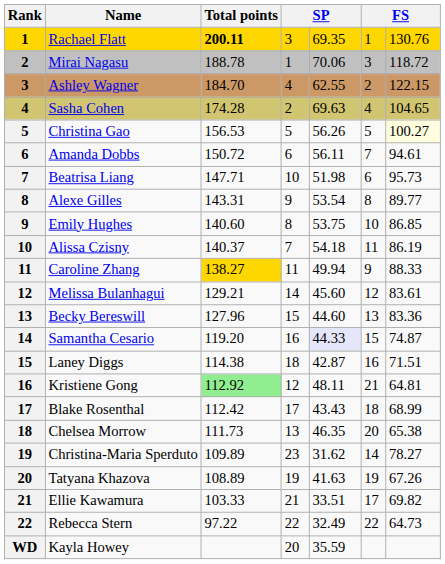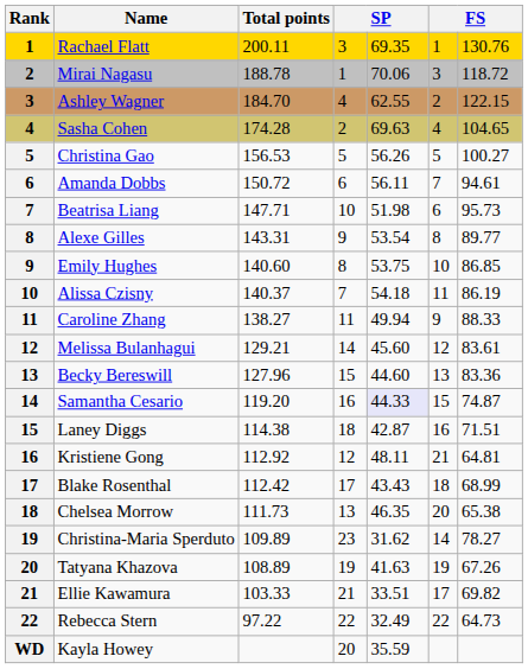Rachael Flatt | Total points: bold -> normal
Christina Gao | column 7: lightyellow background -> no background
Caroline Zhang | Total points: gold background -> no background
Kristiene Gong | Total points: lightgreen background -> no background
